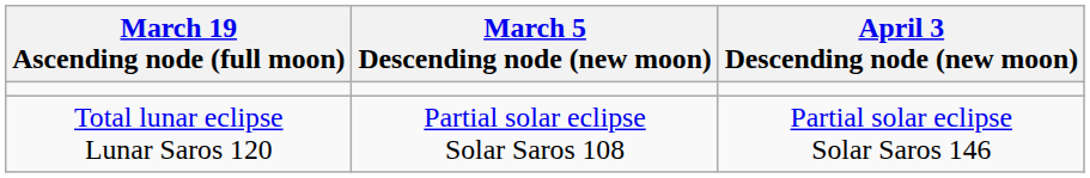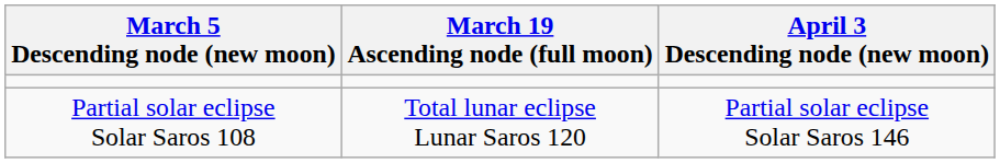columns swapped: March 5 Descending node (new moon) <-> March 19 Ascending node (full moon)
